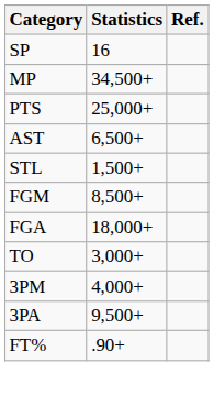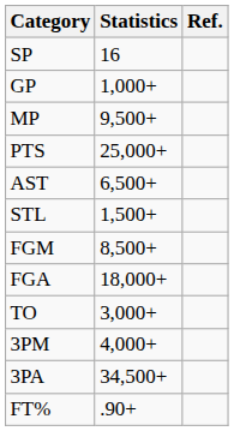+ row: GP | 1,000+
MP | Statistics: 34,500+ -> 9,500+
3PA | Statistics: 9,500+ -> 34,500+
